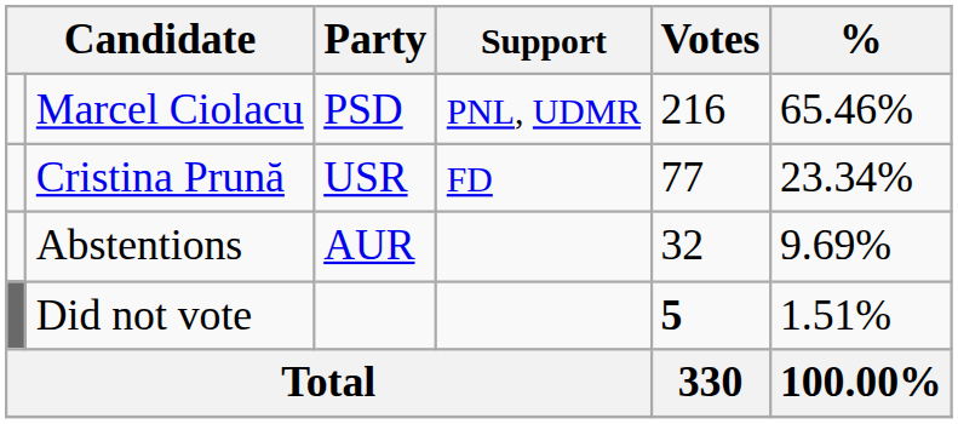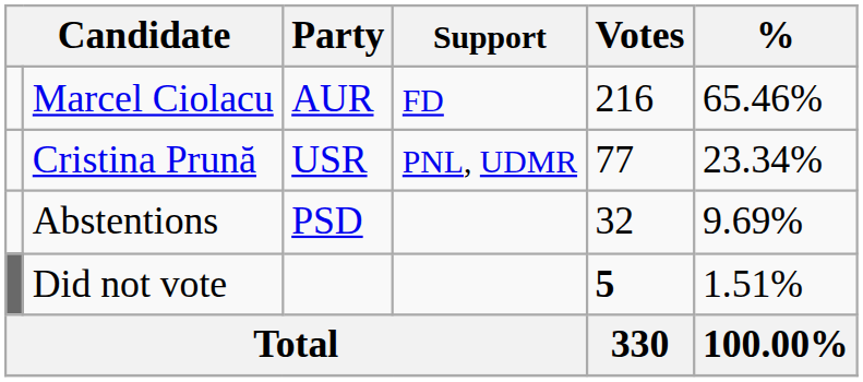Marcel Ciolacu | Party: PSD -> AUR
Marcel Ciolacu | Support: PNL, UDMR -> FD
Cristina Prună | Support: FD -> PNL, UDMR
Abstentions | Party: AUR -> PSD
